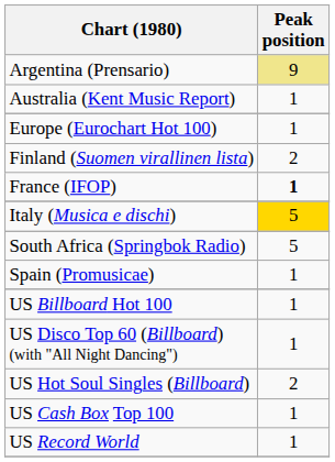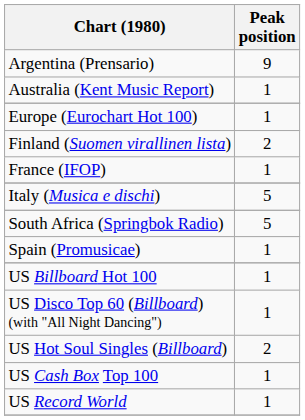Argentina (Prensario) | Peak position: khaki background -> no background
France (IFOP) | Peak position: bold -> normal
Italy (Musica e dischi) | Peak position: gold background -> no background
